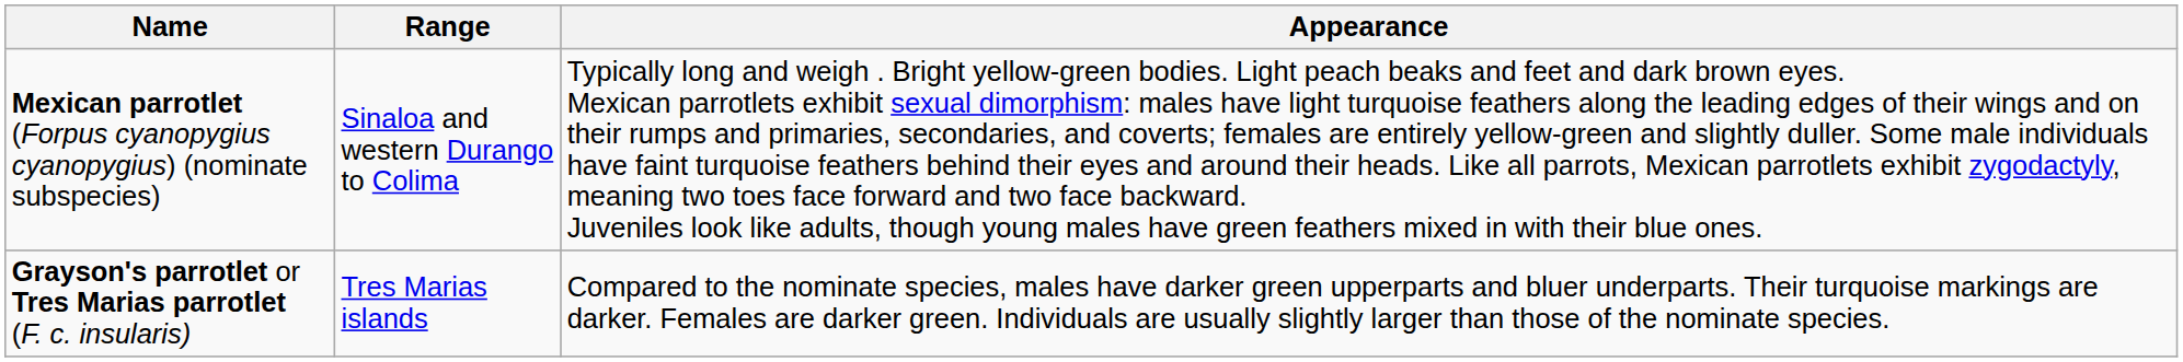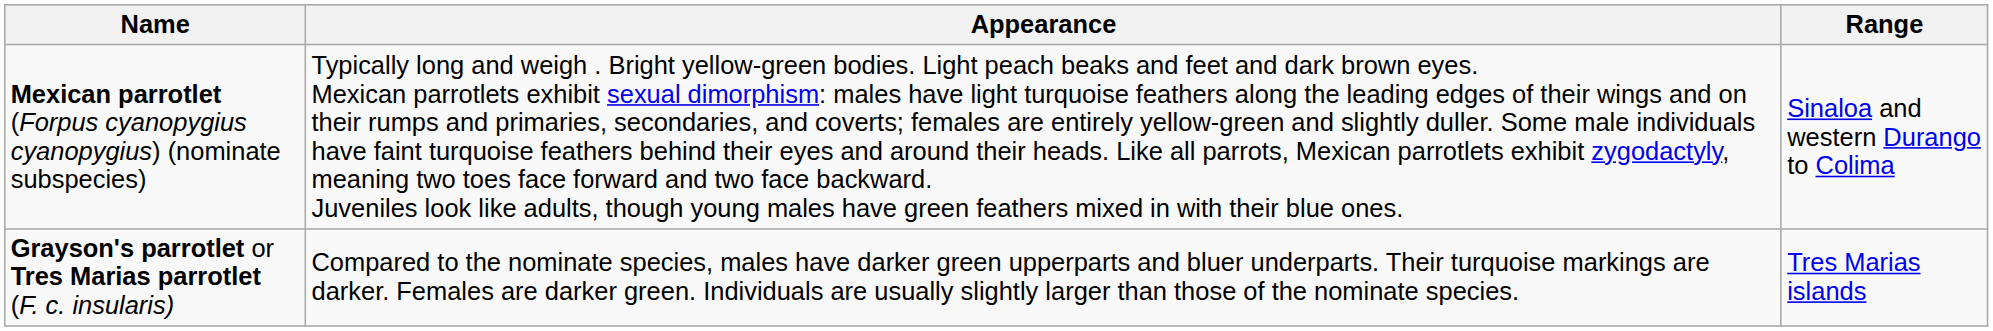columns swapped: Appearance <-> Range
